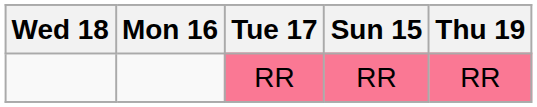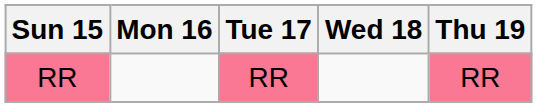columns swapped: Sun 15 <-> Wed 18
